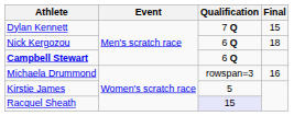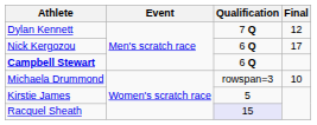Dylan Kennett | Final: 15 -> 12
Nick Kergozou | Final: 18 -> 17
Michaela Drummond | Final: 16 -> 10
